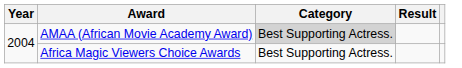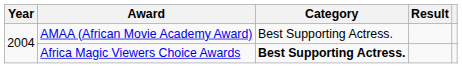AMAA (African Movie Academy Award) | Category: lightgrey background -> no background
Africa Magic Viewers Choice Awards | Category: normal -> bold
